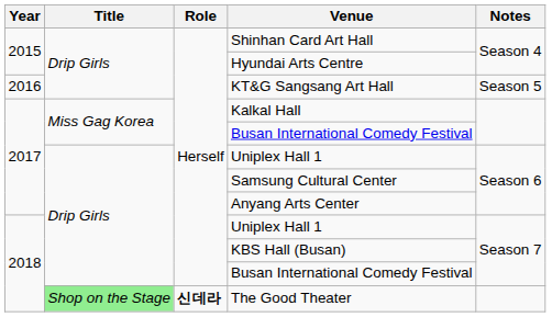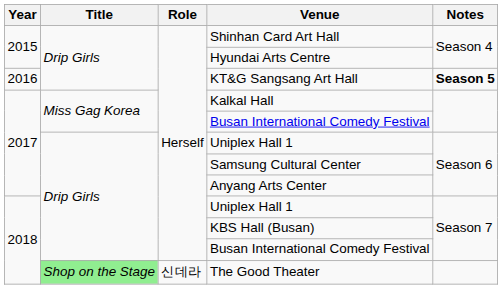KT&G Sangsang Art Hall | Notes: normal -> bold
The Good Theater | Role: bold -> normal
